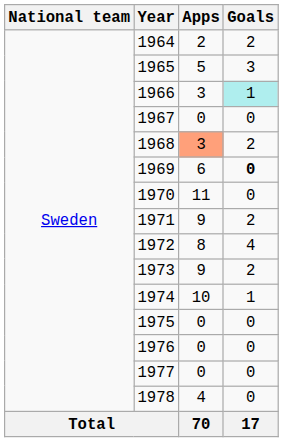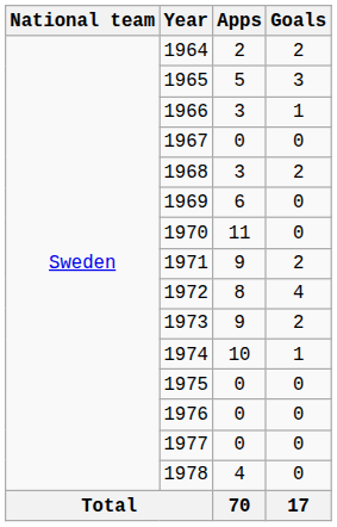1966 | Goals: paleturquoise background -> no background
1968 | Apps: lightsalmon background -> no background
1969 | Goals: bold -> normal
